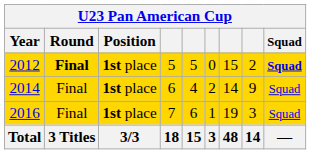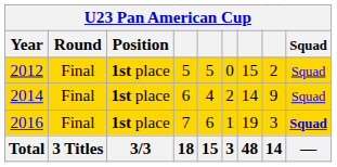2012 | Round: bold -> normal
2012 | Squad: bold -> normal
2016 | Squad: normal -> bold
